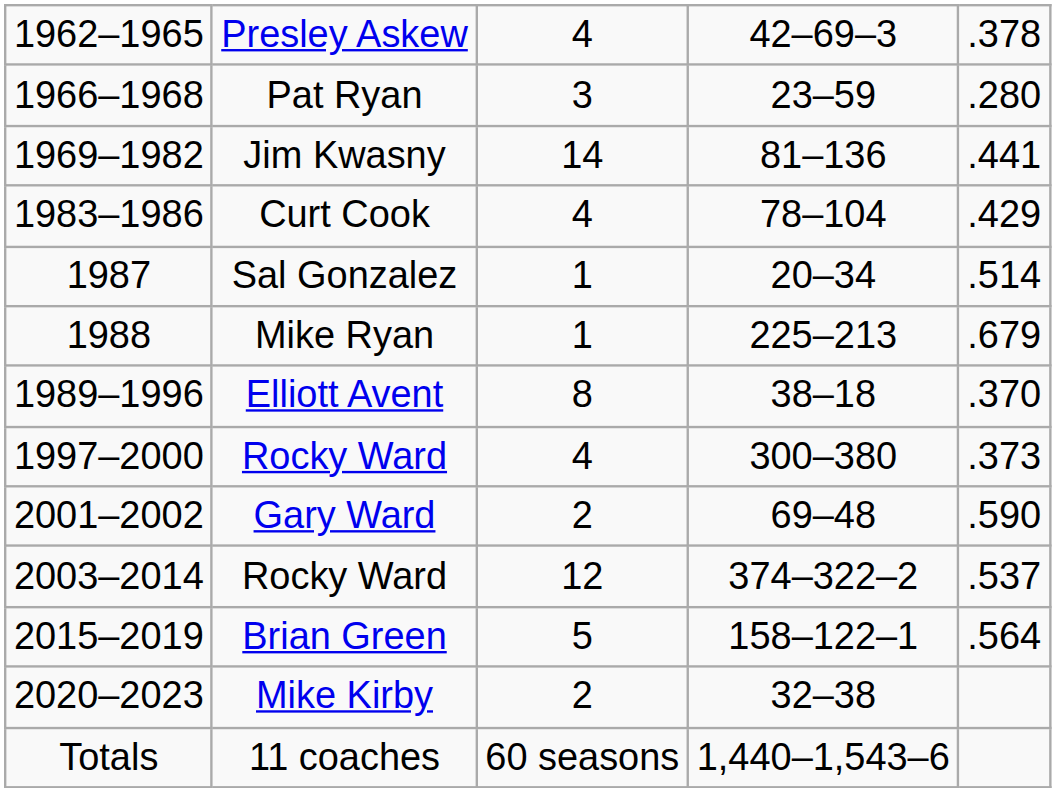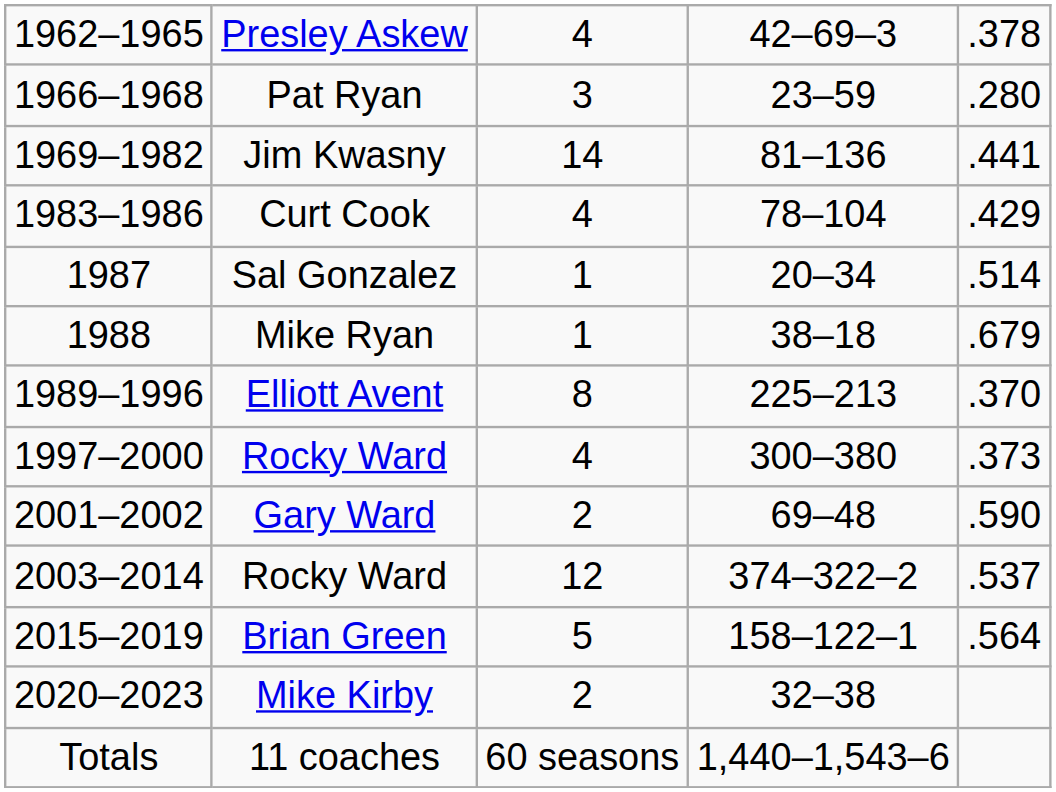Mike Ryan | column 4: 225–213 -> 38–18
Elliott Avent | column 4: 38–18 -> 225–213
